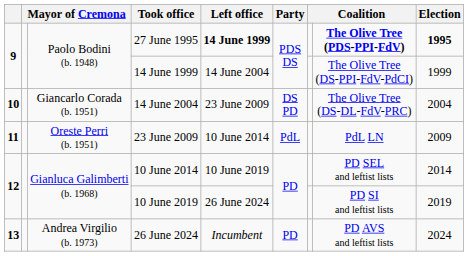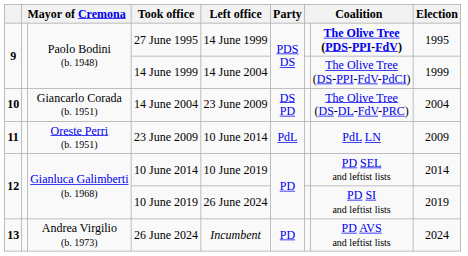27 June 1995 | Left office: bold -> normal
27 June 1995 | Election: bold -> normal
